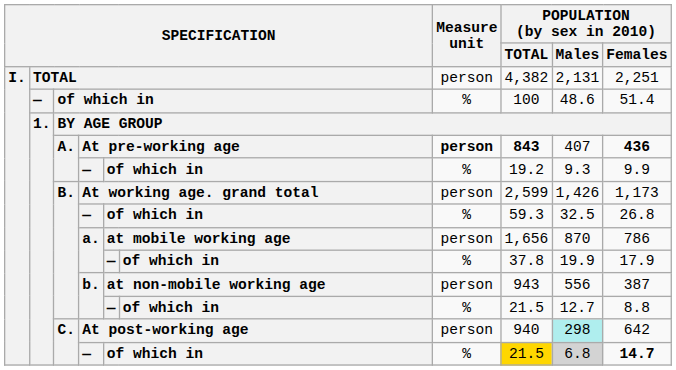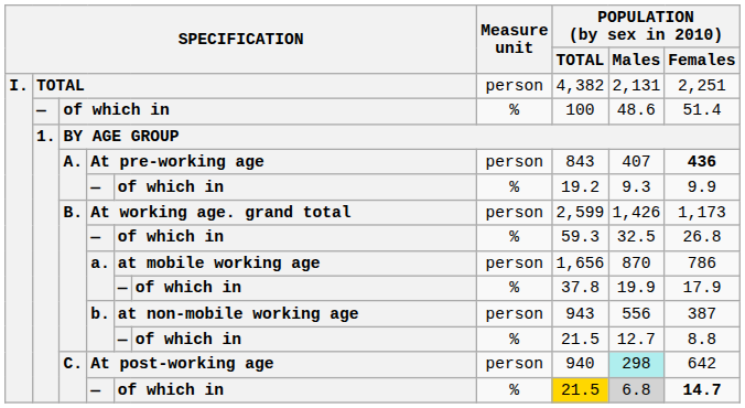At pre-working age | Measure unit: bold -> normal
At pre-working age | POPULATION (by sex in 2010) / TOTAL: bold -> normal
